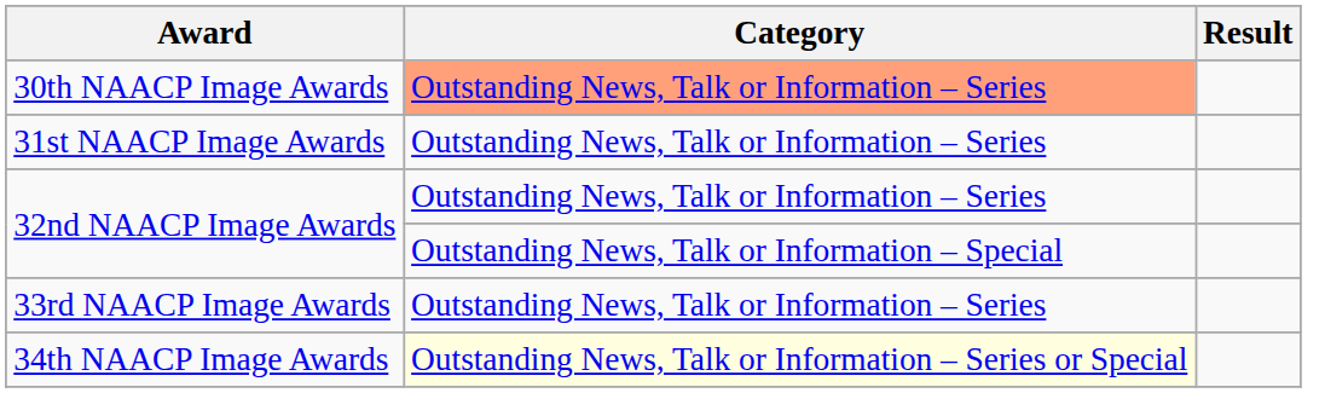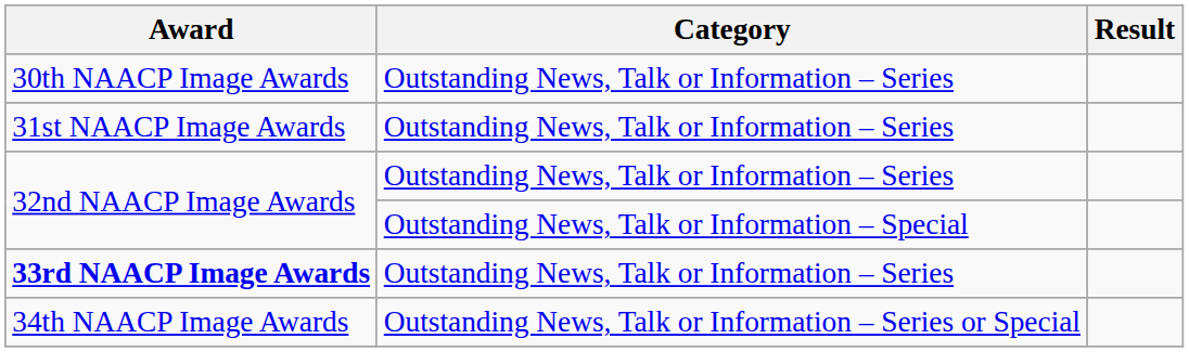30th NAACP Image Awards | Category: lightsalmon background -> no background
33rd NAACP Image Awards | Award: normal -> bold
34th NAACP Image Awards | Category: lightyellow background -> no background
